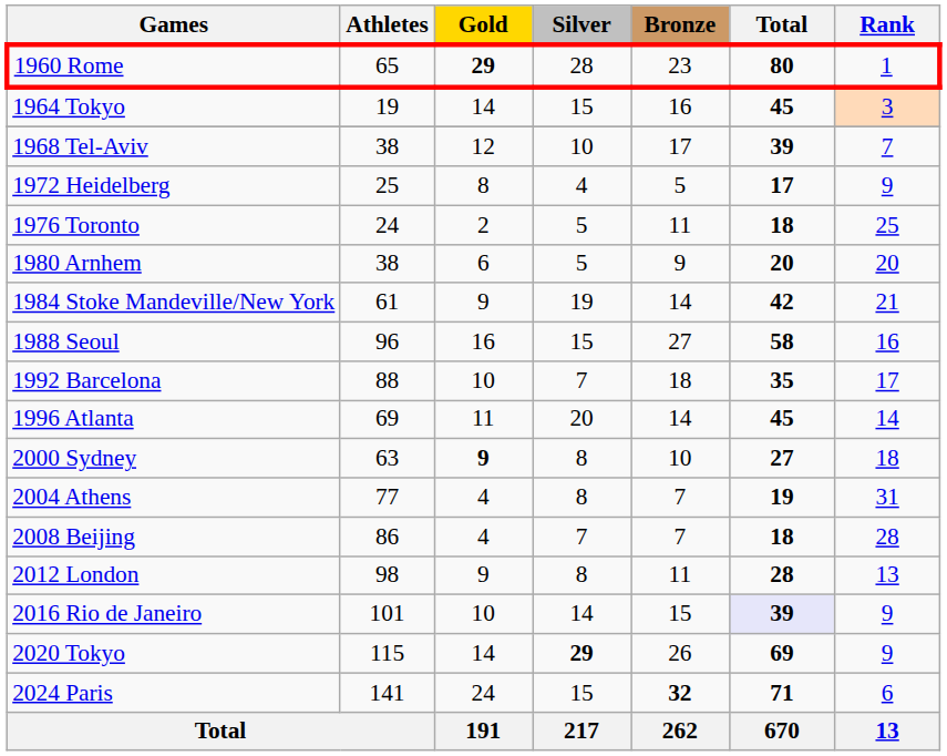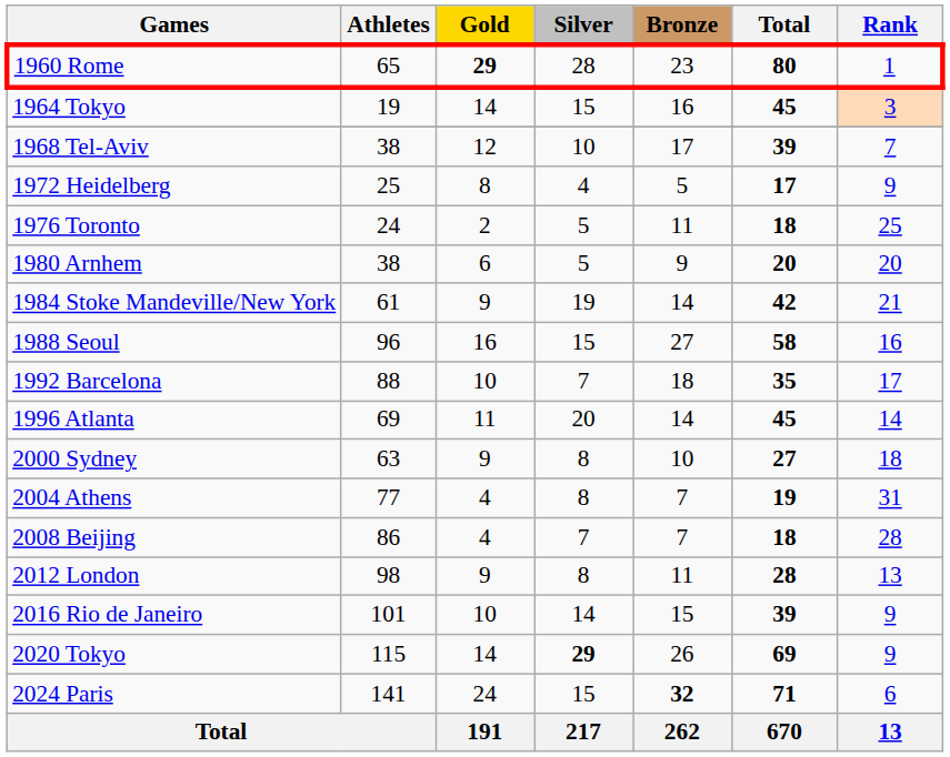2000 Sydney | Gold: bold -> normal
2016 Rio de Janeiro | Total: lavender background -> no background
